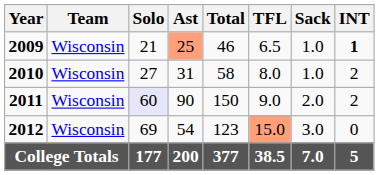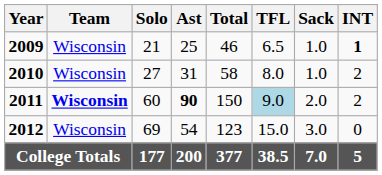2009 | Ast: lightsalmon background -> no background
2011 | Team: normal -> bold
2011 | Solo: lavender background -> no background
2011 | Ast: normal -> bold
2011 | TFL: no background -> lightblue background
2012 | TFL: lightsalmon background -> no background
